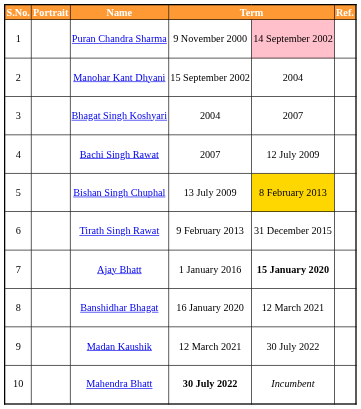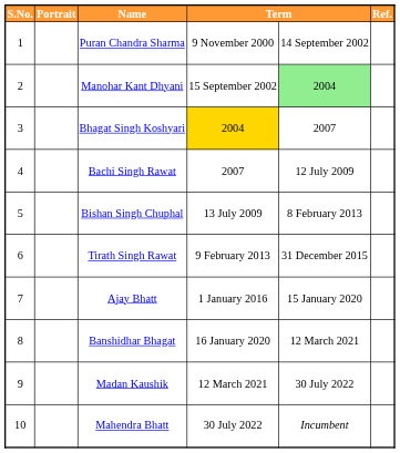Puran Chandra Sharma | column 5: pink background -> no background
Manohar Kant Dhyani | column 5: no background -> lightgreen background
Bhagat Singh Koshyari | column 4: no background -> gold background
Bishan Singh Chuphal | column 5: gold background -> no background
Ajay Bhatt | column 5: bold -> normal
Mahendra Bhatt | column 4: bold -> normal
